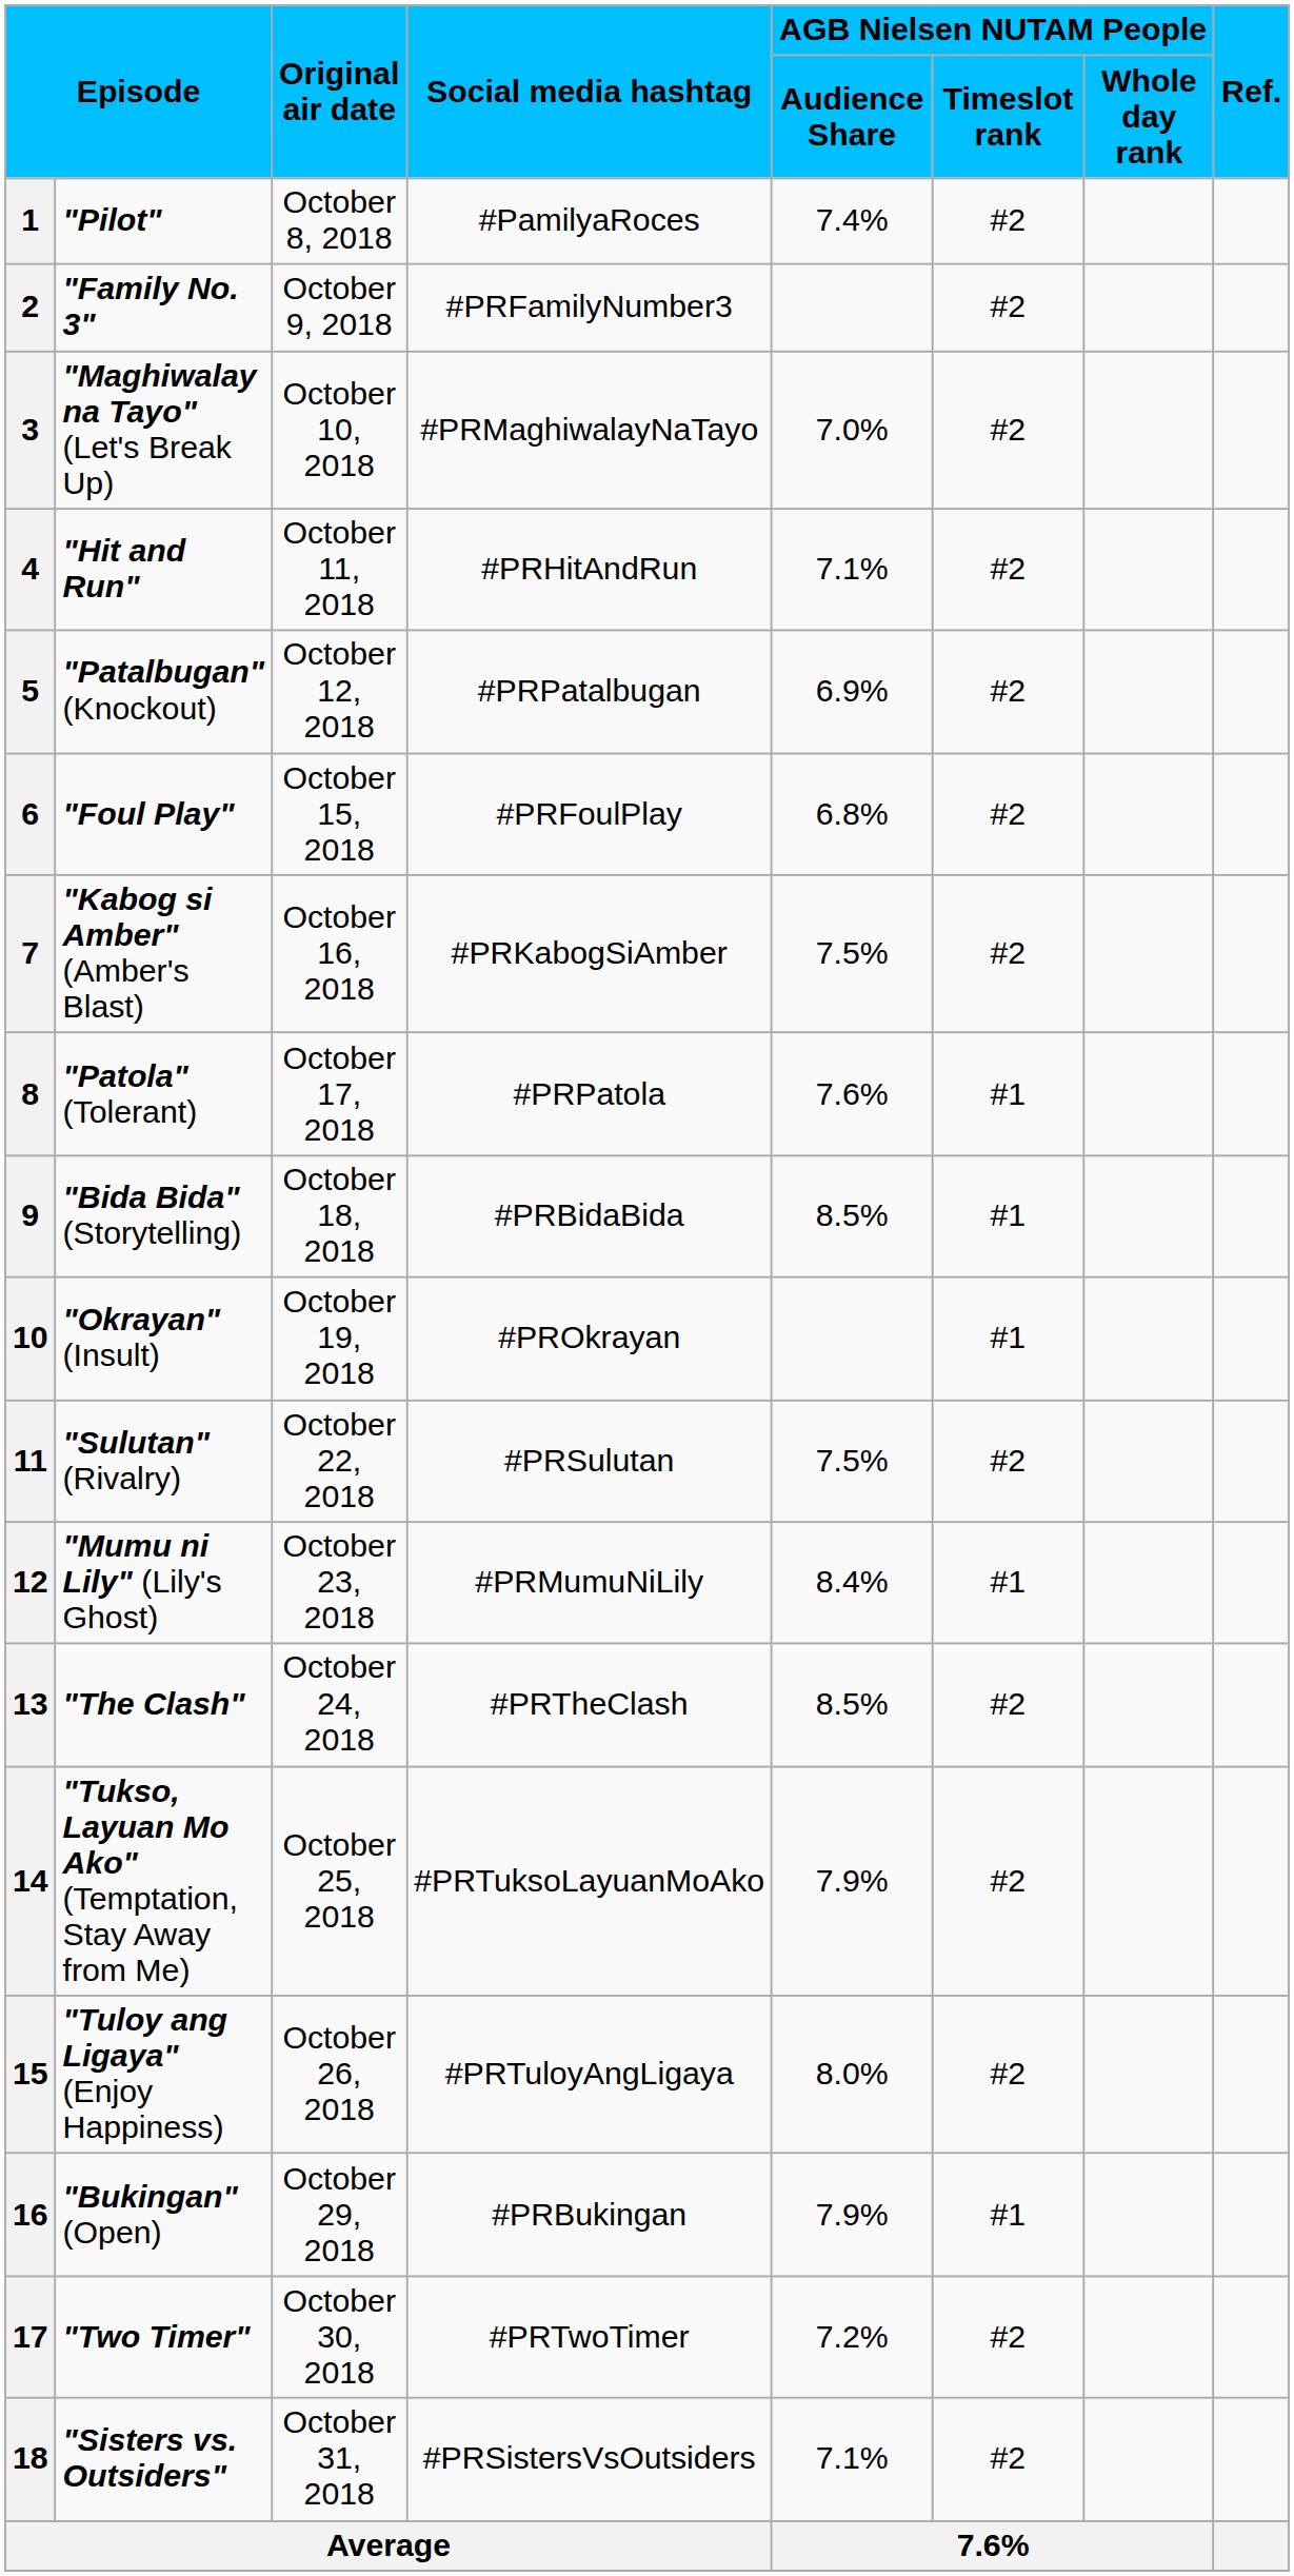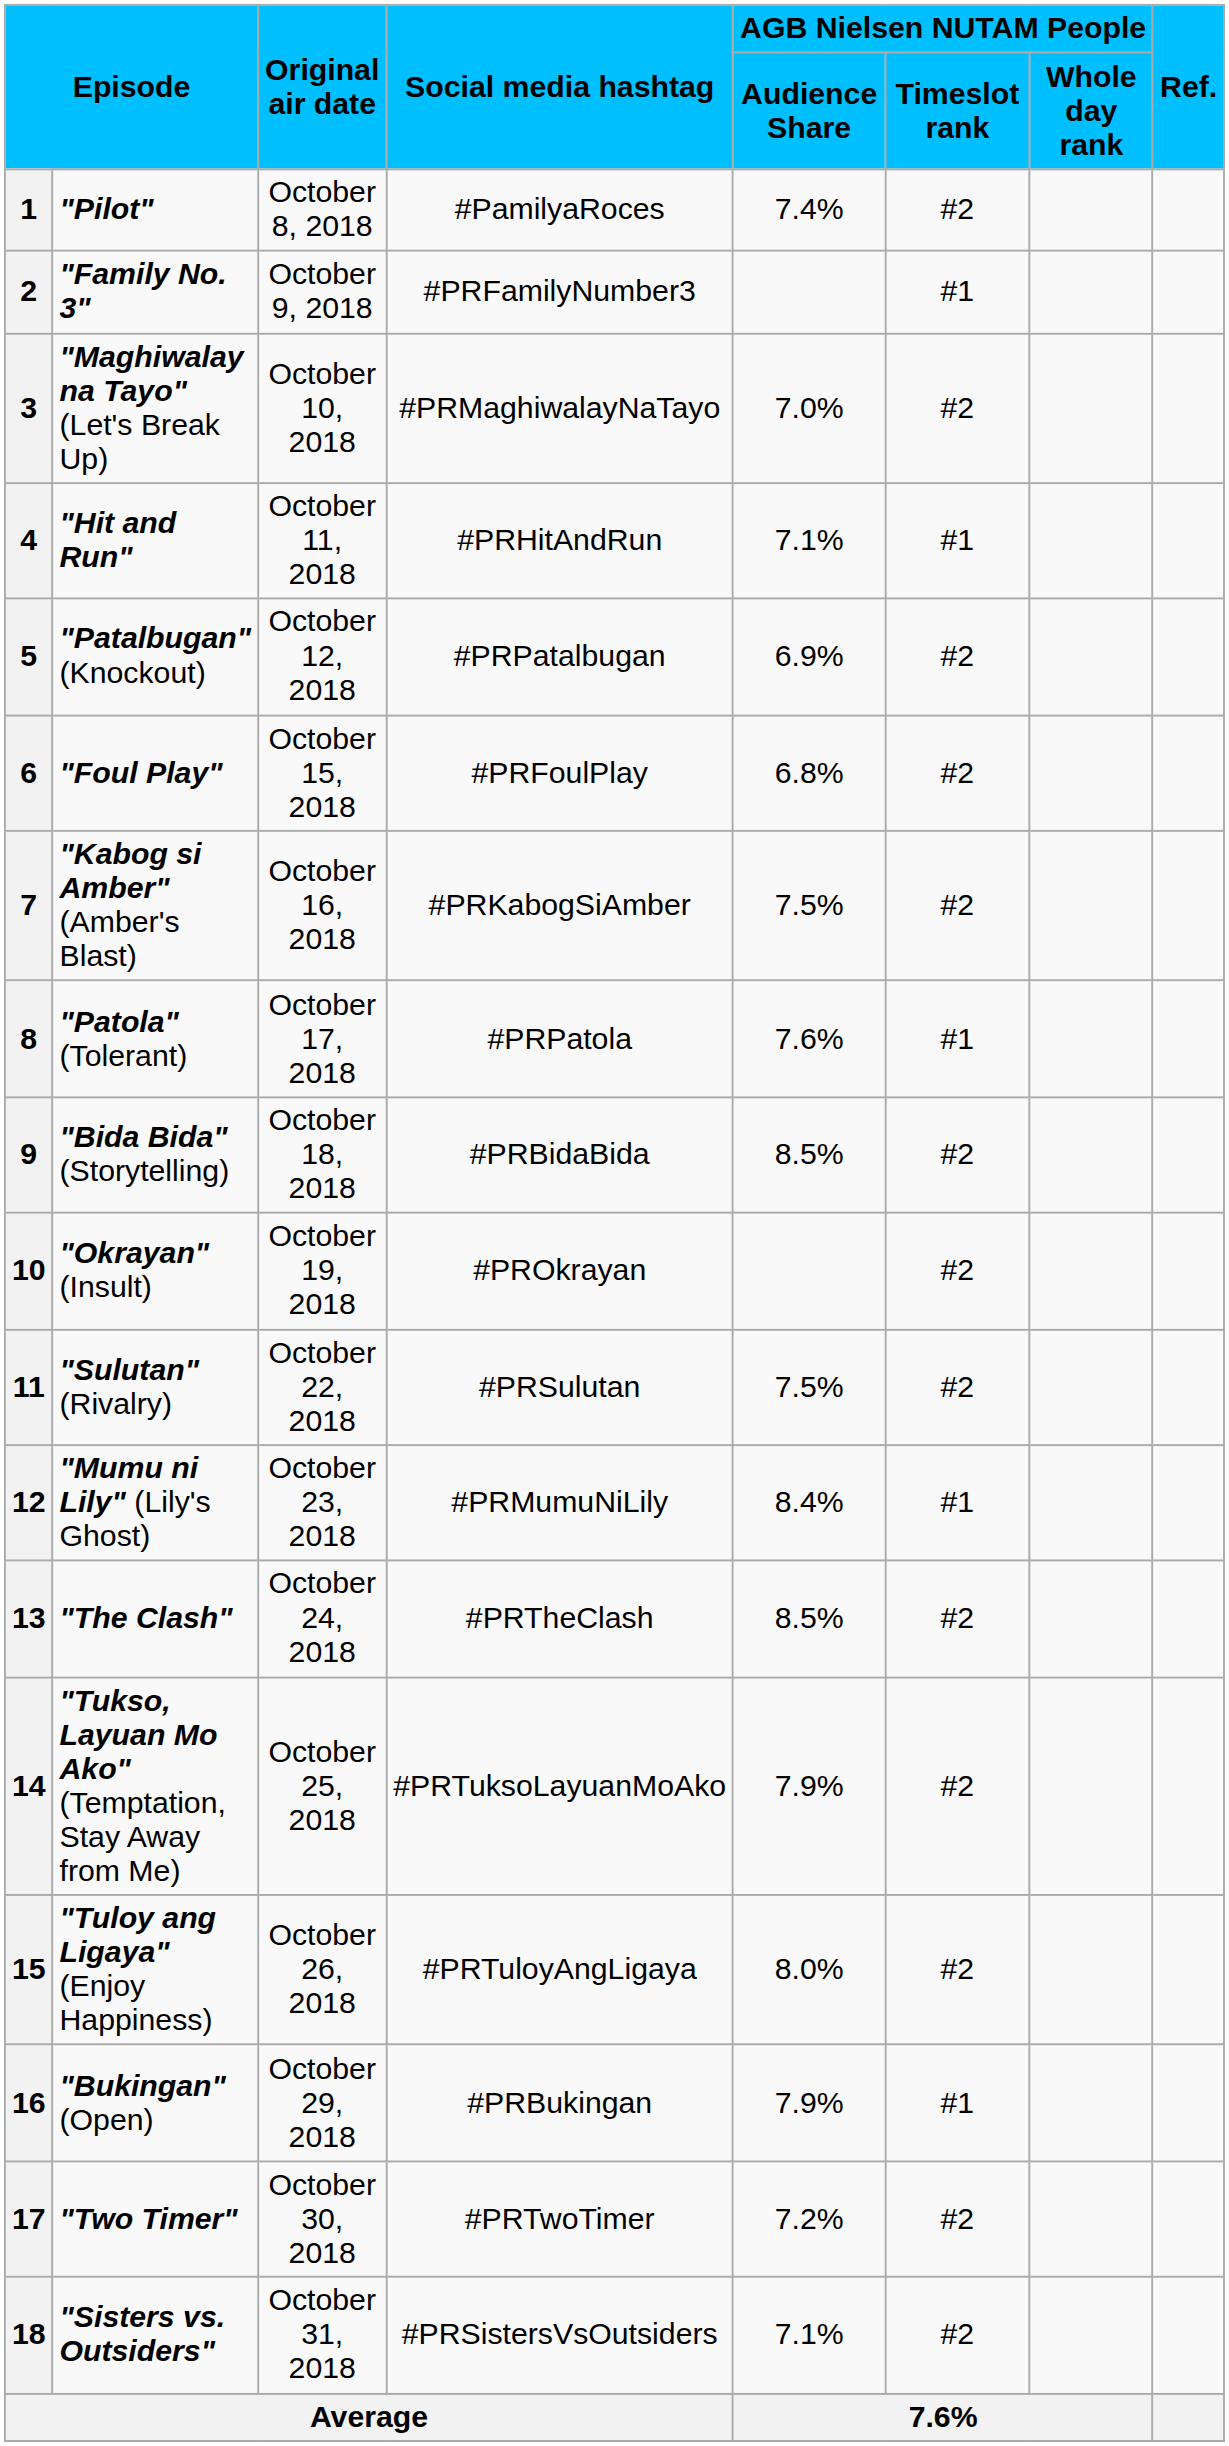2 | AGB Nielsen NUTAM People / Timeslot rank: #2 -> #1
4 | AGB Nielsen NUTAM People / Timeslot rank: #2 -> #1
9 | AGB Nielsen NUTAM People / Timeslot rank: #1 -> #2
10 | AGB Nielsen NUTAM People / Timeslot rank: #1 -> #2
